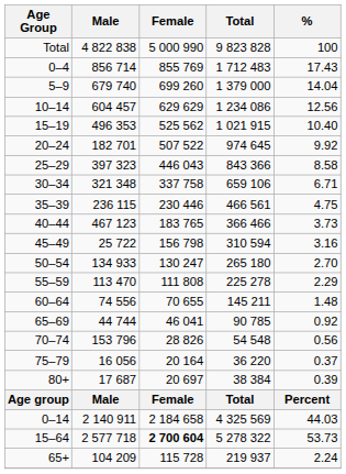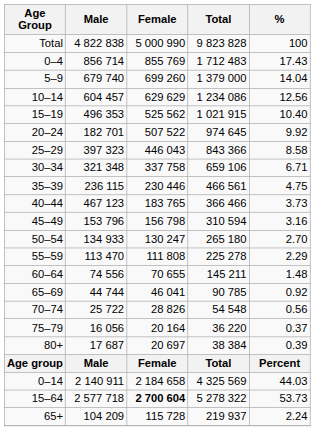45–49 | Male: 25 722 -> 153 796
70–74 | Male: 153 796 -> 25 722
